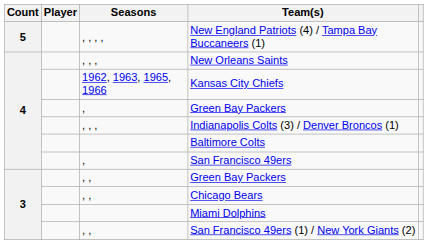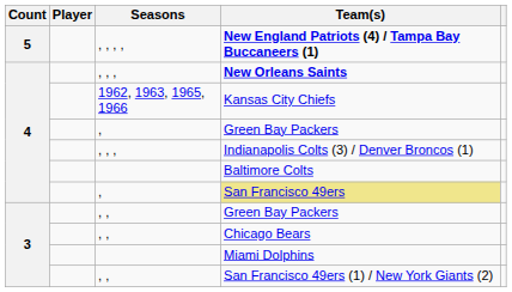New England Patriots (4) / Tampa Bay Buccaneers (1) | Team(s): normal -> bold
New Orleans Saints | Team(s): normal -> bold
San Francisco 49ers | Team(s): no background -> khaki background
